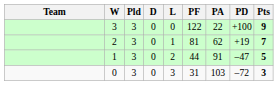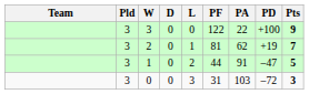columns swapped: Pld <-> W
